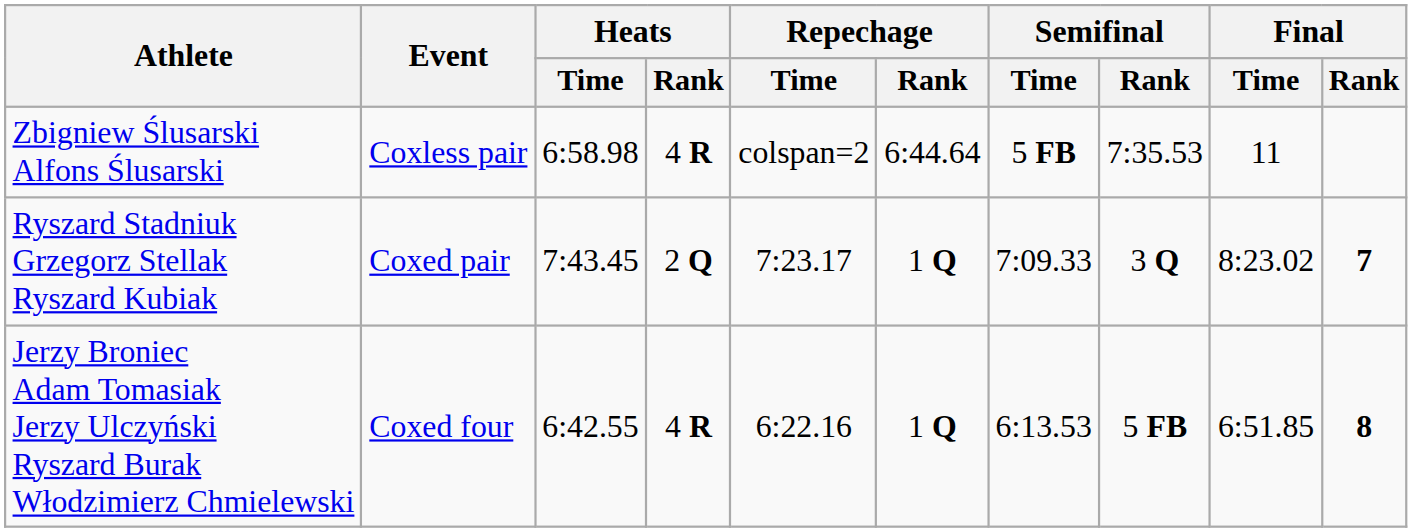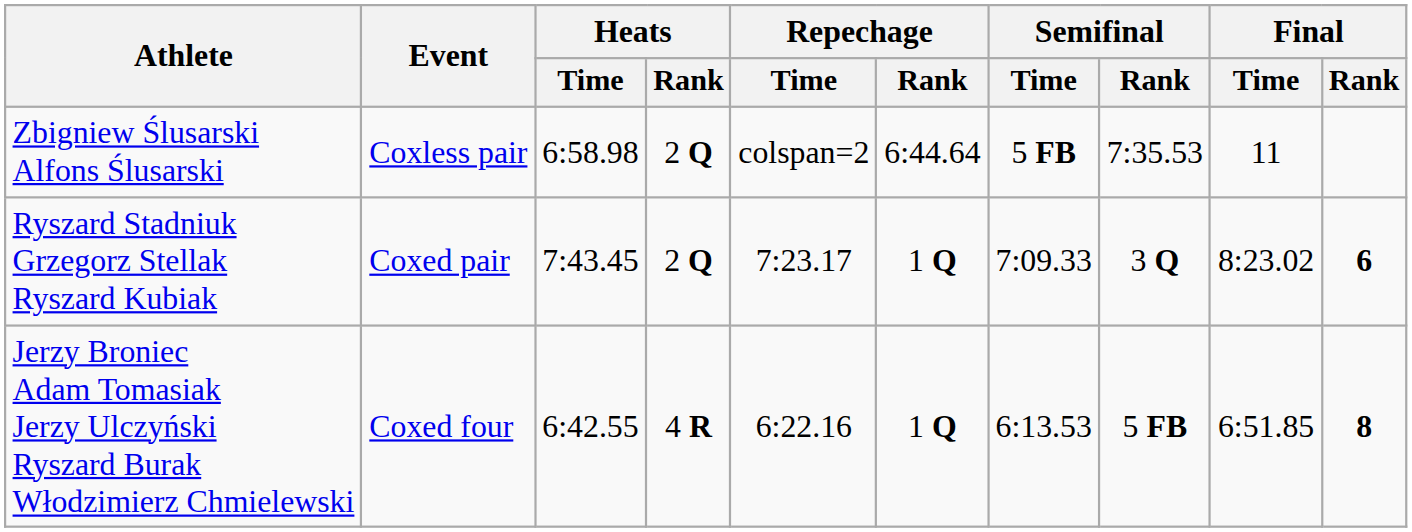Zbigniew Ślusarski Alfons Ślusarski | Heats / Rank: 4 R -> 2 Q
Ryszard Stadniuk Grzegorz Stellak Ryszard Kubiak | Final / Rank: 7 -> 6
